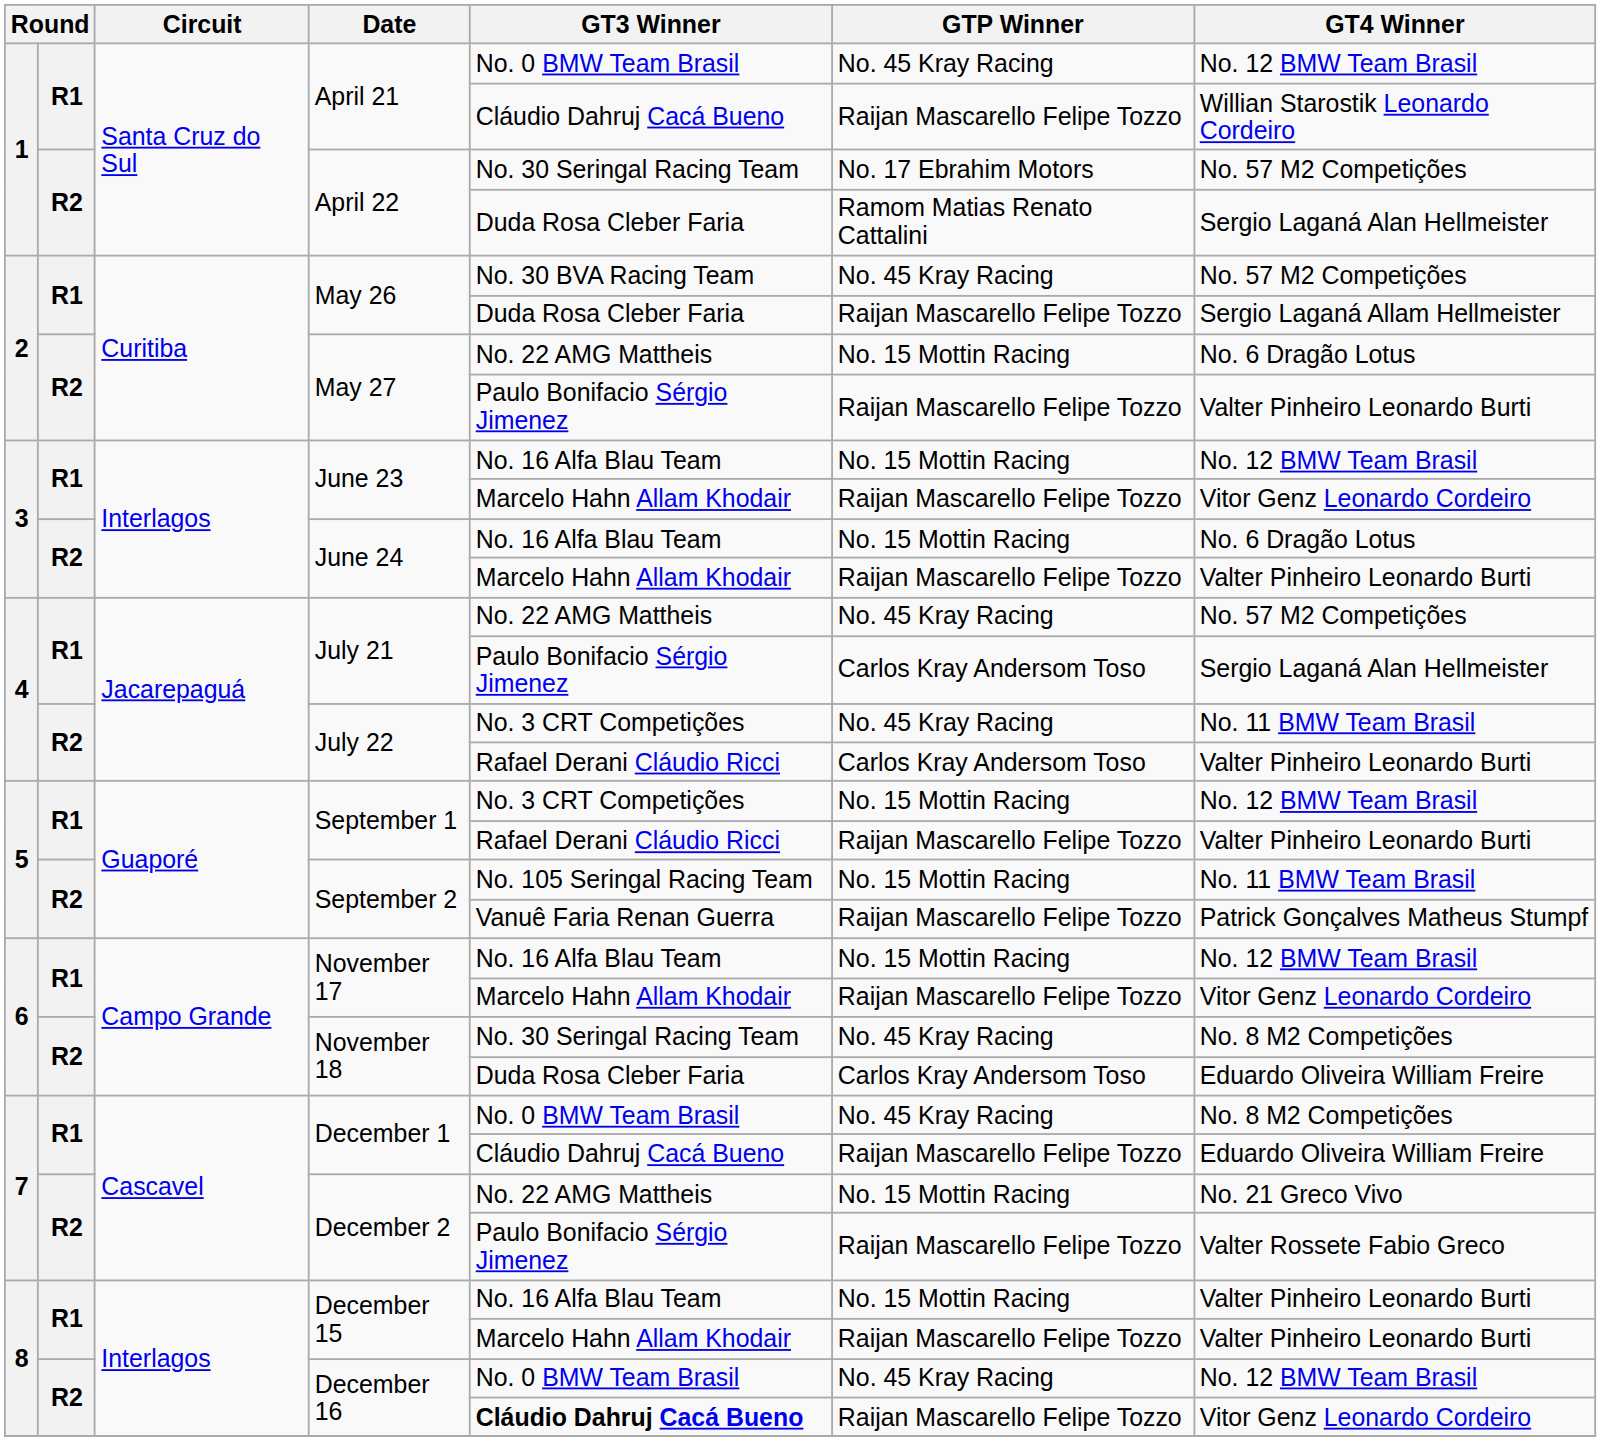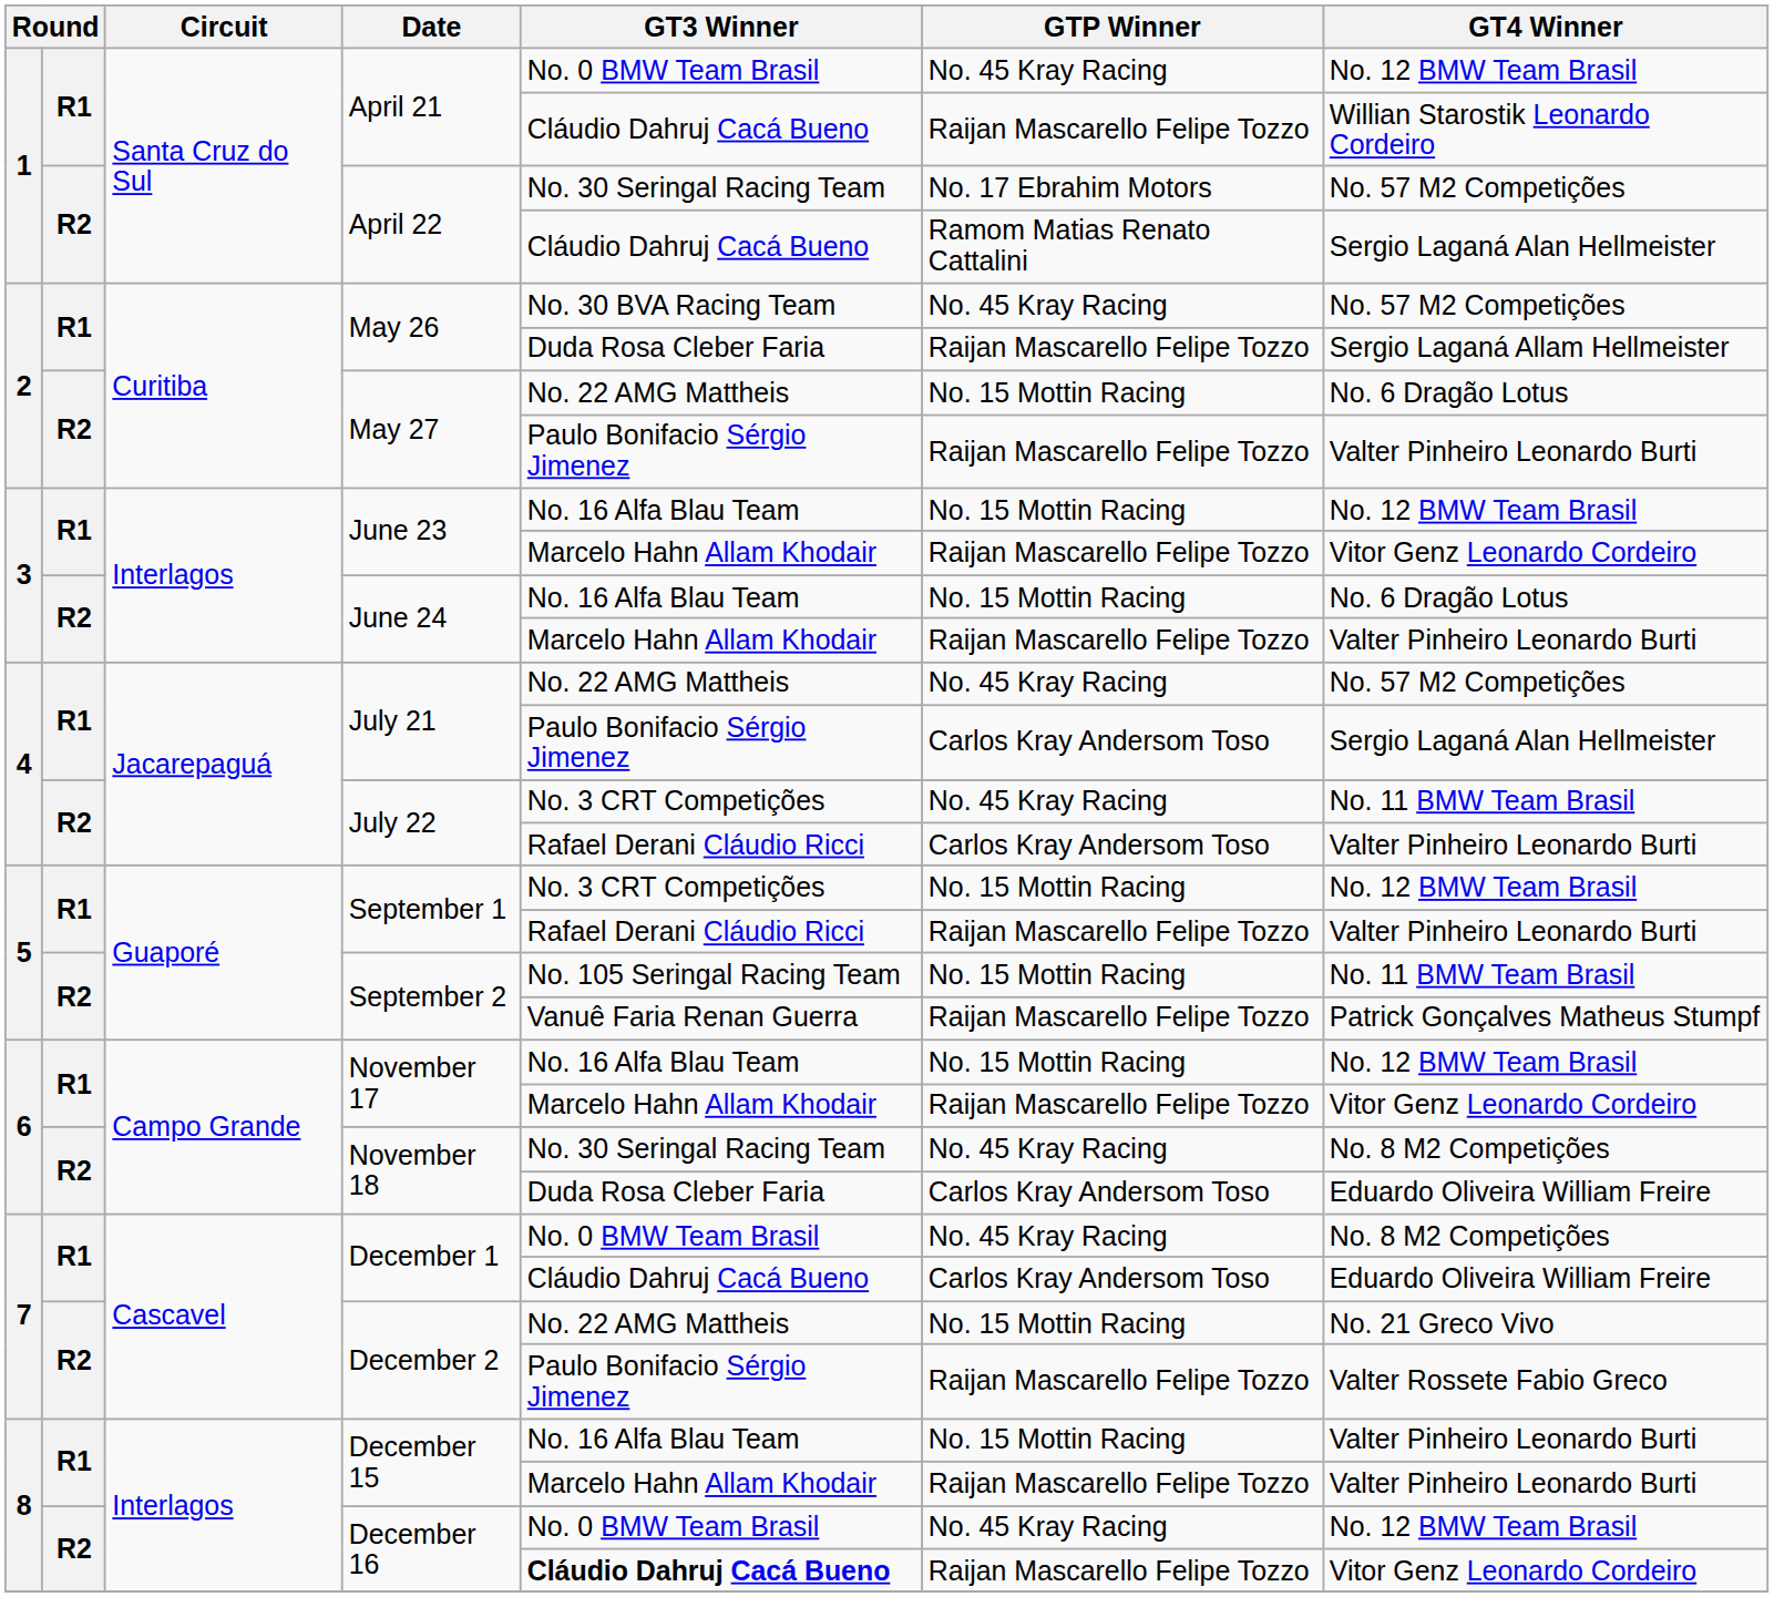row 5 | GT3 Winner: Duda Rosa Cleber Faria -> Cláudio Dahruj Cacá Bueno
row 27 | GTP Winner: Raijan Mascarello Felipe Tozzo -> Carlos Kray Andersom Toso
